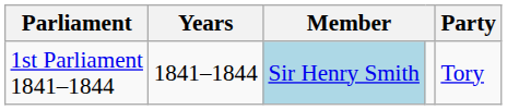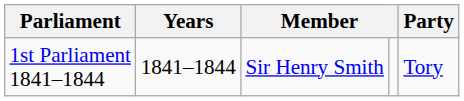1st Parliament 1841–1844 | column 3: lightblue background -> no background
